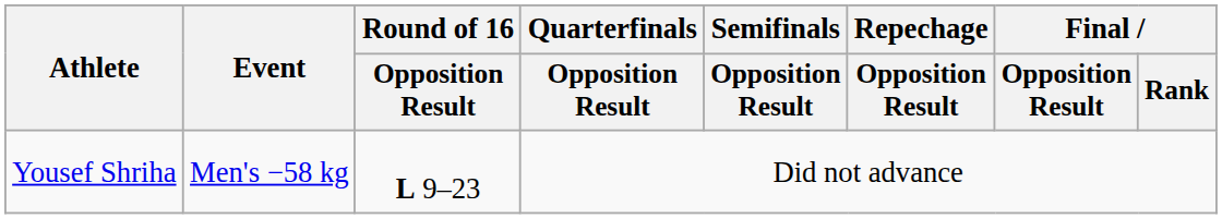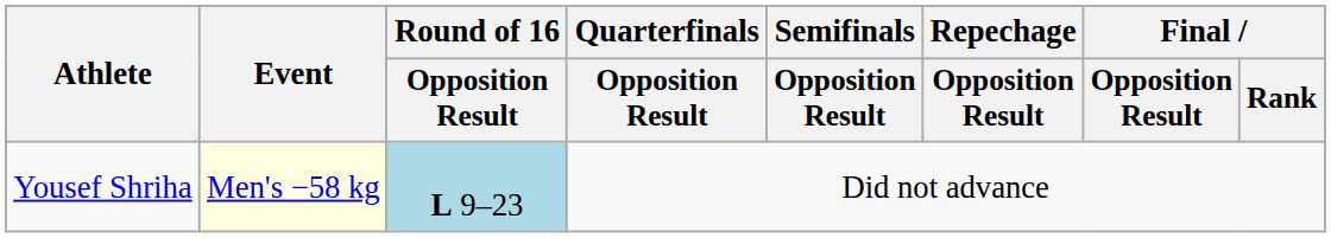Yousef Shriha | Event: no background -> lightyellow background
Yousef Shriha | Round of 16 / Opposition Result: no background -> lightblue background
